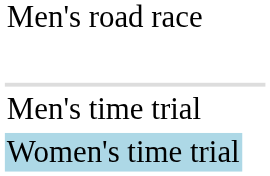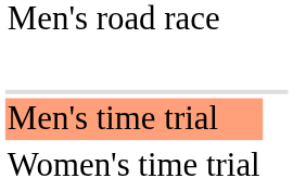Men's time trial | column 1: no background -> lightsalmon background
Women's time trial | column 1: lightblue background -> no background
